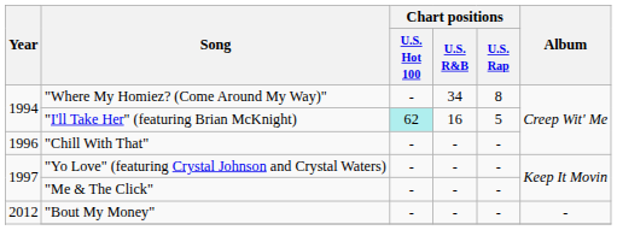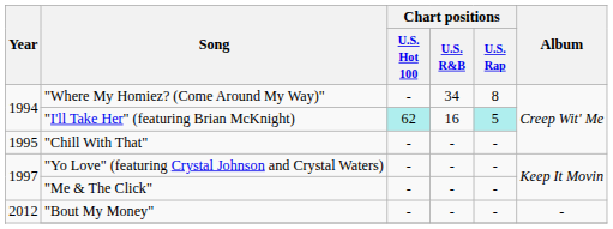"I'll Take Her" (featuring Brian McKnight) | Chart positions / U.S. Rap: no background -> paleturquoise background
"Chill With That" | Year: 1996 -> 1995
